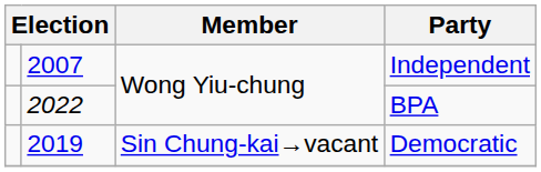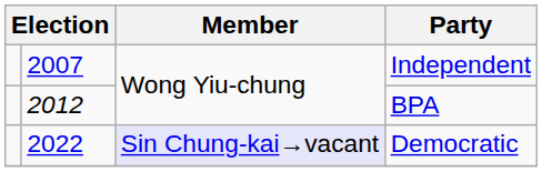BPA | column 2: 2022 -> 2012
Democratic | column 2: 2019 -> 2022
Democratic | Member: no background -> lavender background
